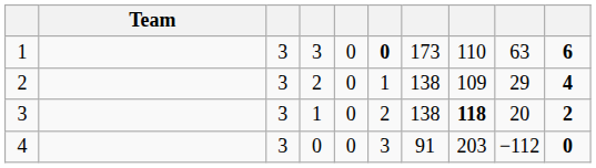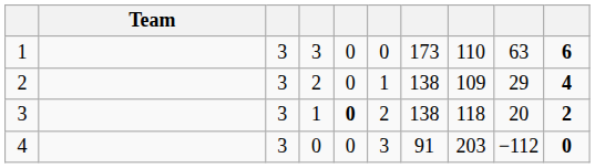row 2 | column 6: bold -> normal
row 4 | column 5: normal -> bold
row 4 | column 8: bold -> normal
